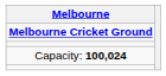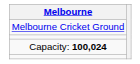row 2 | Melbourne: bold -> normal
